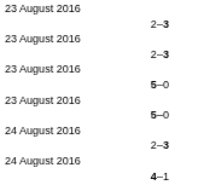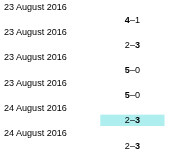row 2 | column 1: 2–3 -> 4–1
row 10 | column 1: no background -> paleturquoise background
row 12 | column 1: 4–1 -> 2–3
